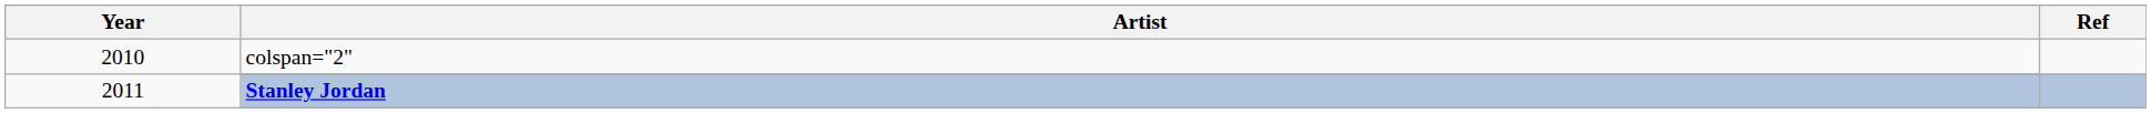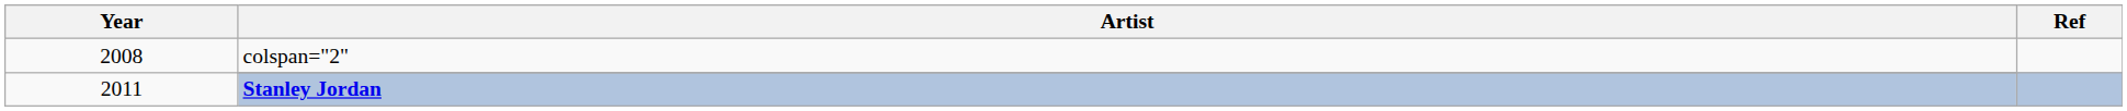colspan="2" | Year: 2010 -> 2008
